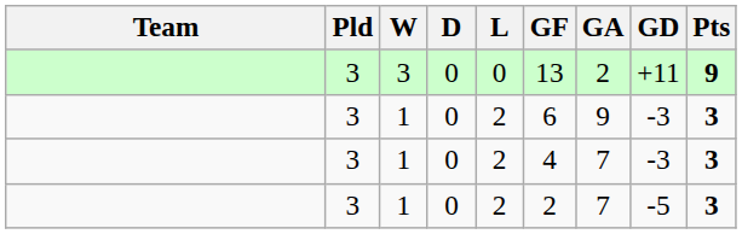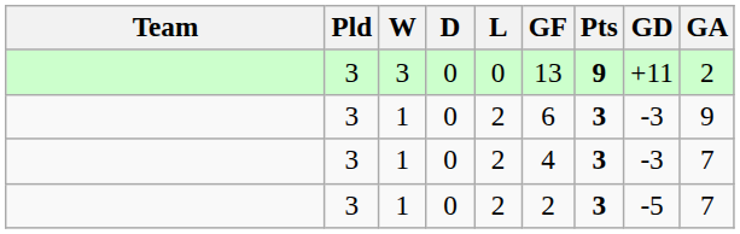columns swapped: GA <-> Pts
